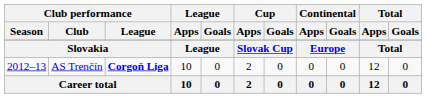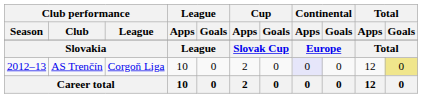AS Trenčín | Club performance / League: bold -> normal
AS Trenčín | Continental / Apps: no background -> lavender background
AS Trenčín | Total / Goals: no background -> khaki background
